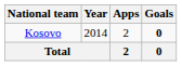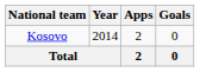Kosovo | Goals: bold -> normal
